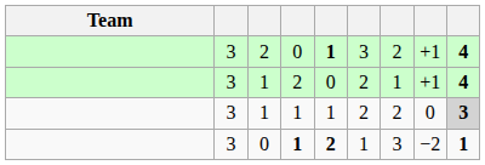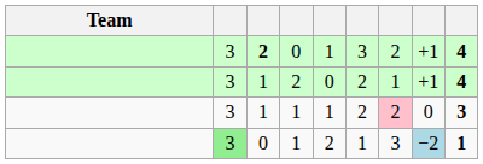row 2 | column 3: normal -> bold
row 2 | column 5: bold -> normal
row 4 | column 7: no background -> pink background
row 4 | column 9: lightgrey background -> no background
row 5 | column 2: no background -> lightgreen background
row 5 | column 4: bold -> normal
row 5 | column 5: bold -> normal
row 5 | column 8: no background -> lightblue background
